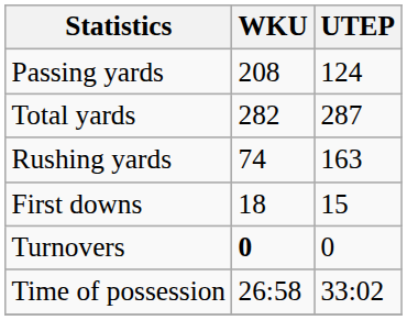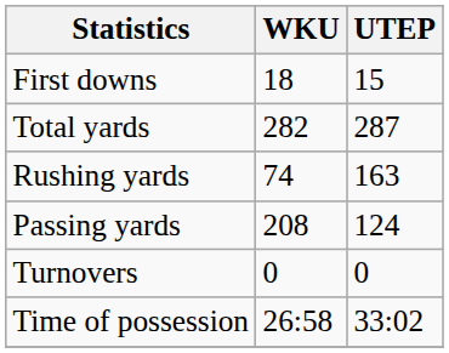rows swapped: First downs <-> Passing yards
Turnovers | WKU: bold -> normal
